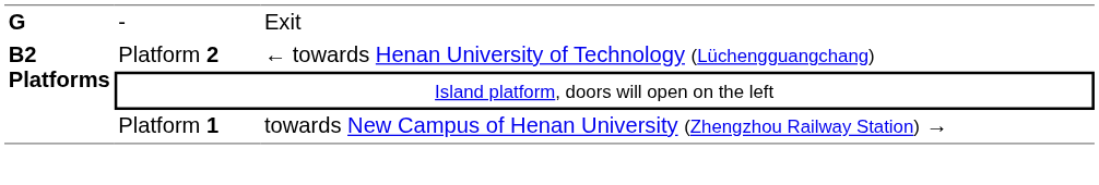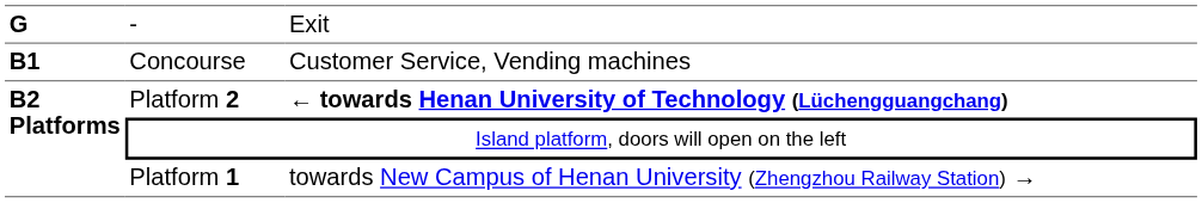+ row: B1 | Concourse | Customer Service, Vending machines
Platform 2 | column 3: normal -> bold
